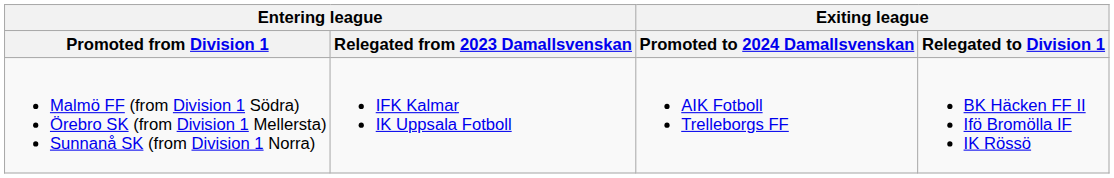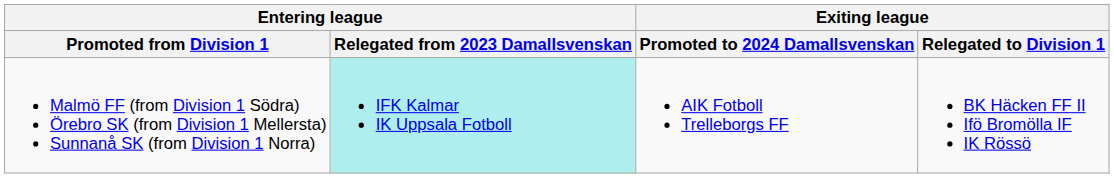row 3 | Entering league / Relegated from 2023 Damallsvenskan: no background -> paleturquoise background
